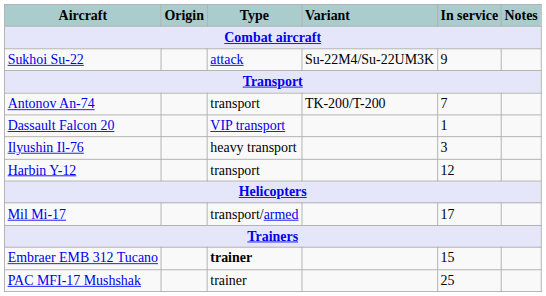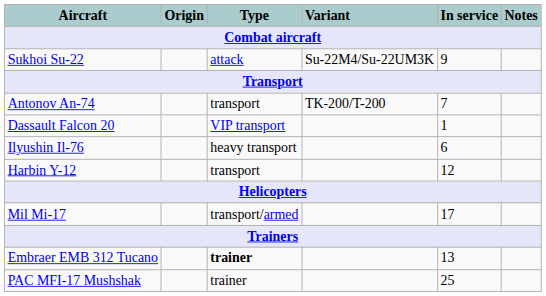Ilyushin Il-76 | In service: 3 -> 6
Embraer EMB 312 Tucano | In service: 15 -> 13
